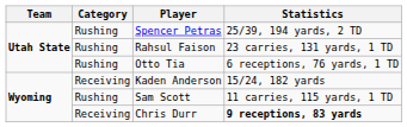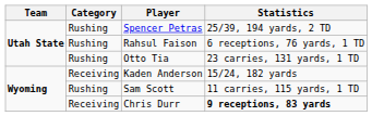Rahsul Faison | Statistics: 23 carries, 131 yards, 1 TD -> 6 receptions, 76 yards, 1 TD
Otto Tia | Statistics: 6 receptions, 76 yards, 1 TD -> 23 carries, 131 yards, 1 TD
